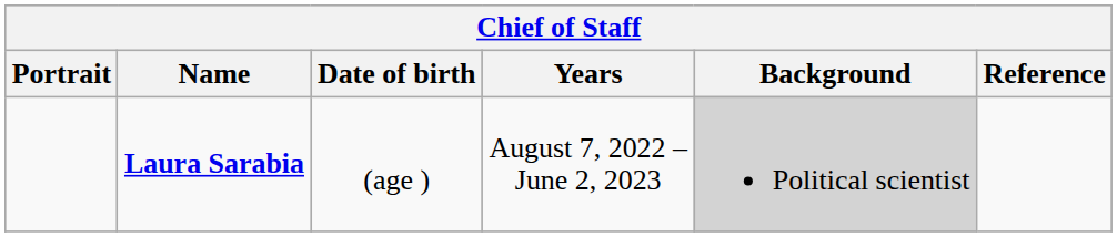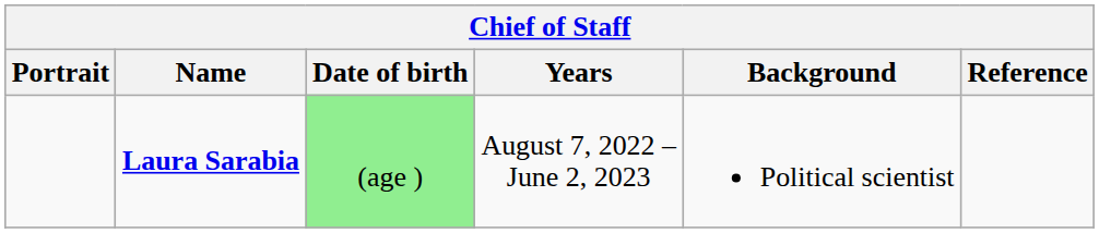Laura Sarabia | Date of birth: no background -> lightgreen background
Laura Sarabia | Background: lightgrey background -> no background
